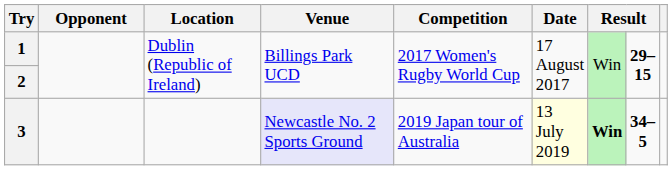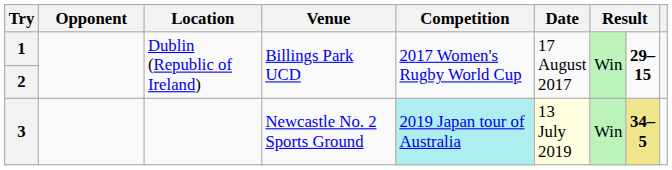3 | Venue: lavender background -> no background
3 | Competition: no background -> paleturquoise background
3 | column 7: bold -> normal
3 | column 8: no background -> khaki background
